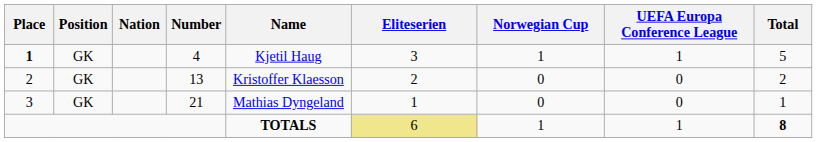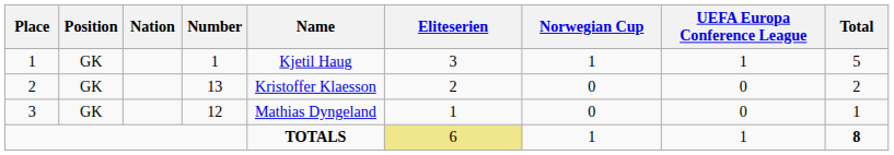row 2 | Place: bold -> normal
row 2 | Number: 4 -> 1
row 4 | Number: 21 -> 12
